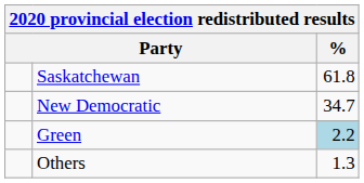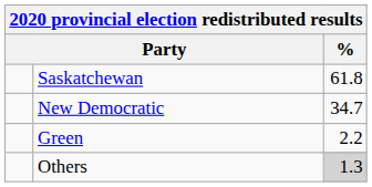Green | %: lightblue background -> no background
Others | %: no background -> lightgrey background
